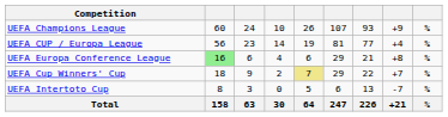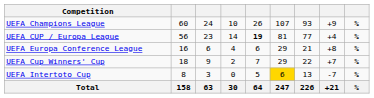UEFA CUP / Europa League | column 5: normal -> bold
UEFA Europa Conference League | column 2: lightgreen background -> no background
UEFA Cup Winners' Cup | column 5: khaki background -> no background
UEFA Intertoto Cup | column 6: no background -> gold background
